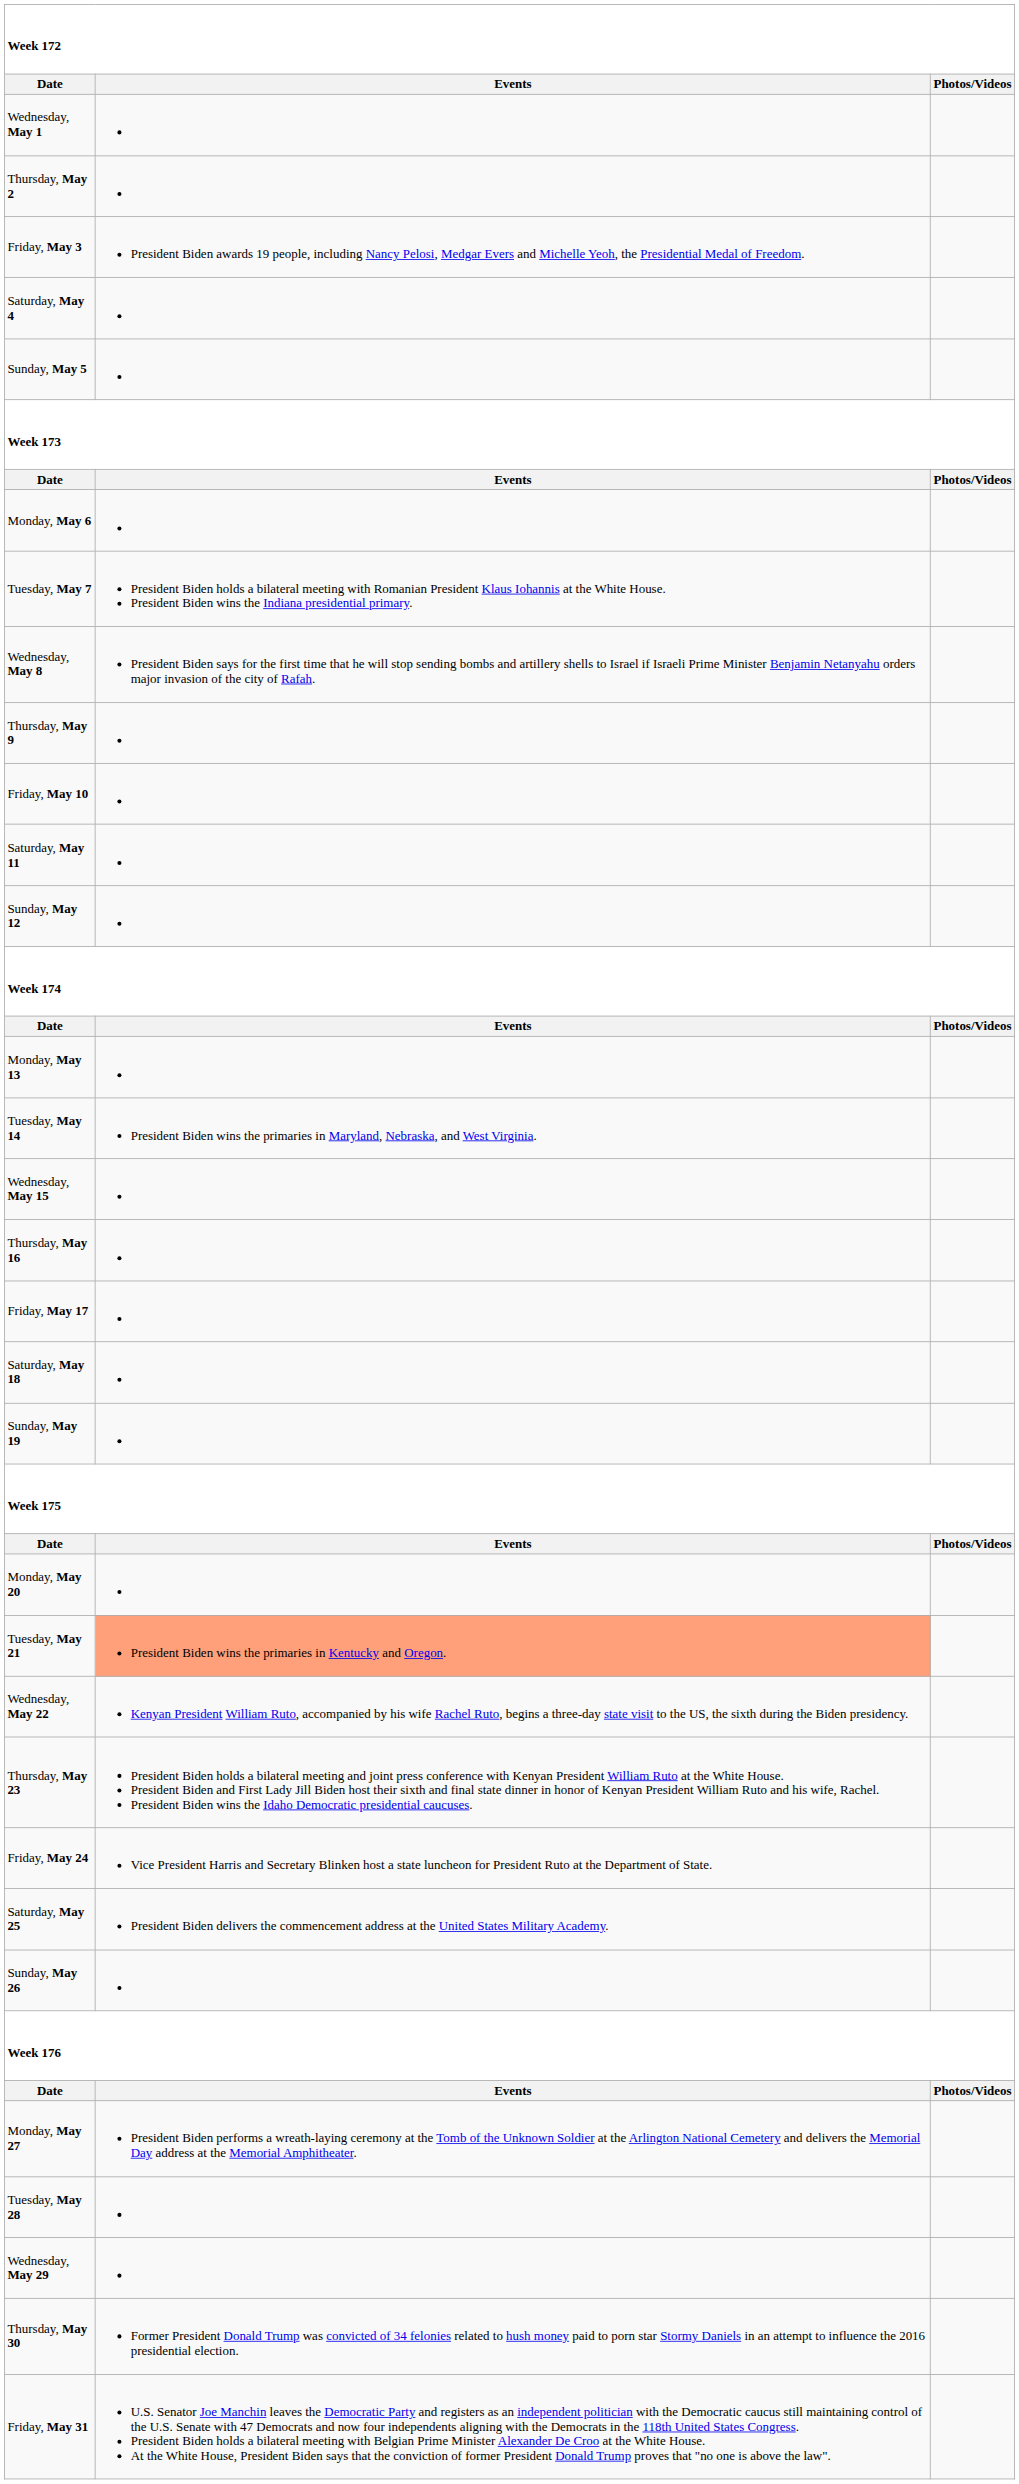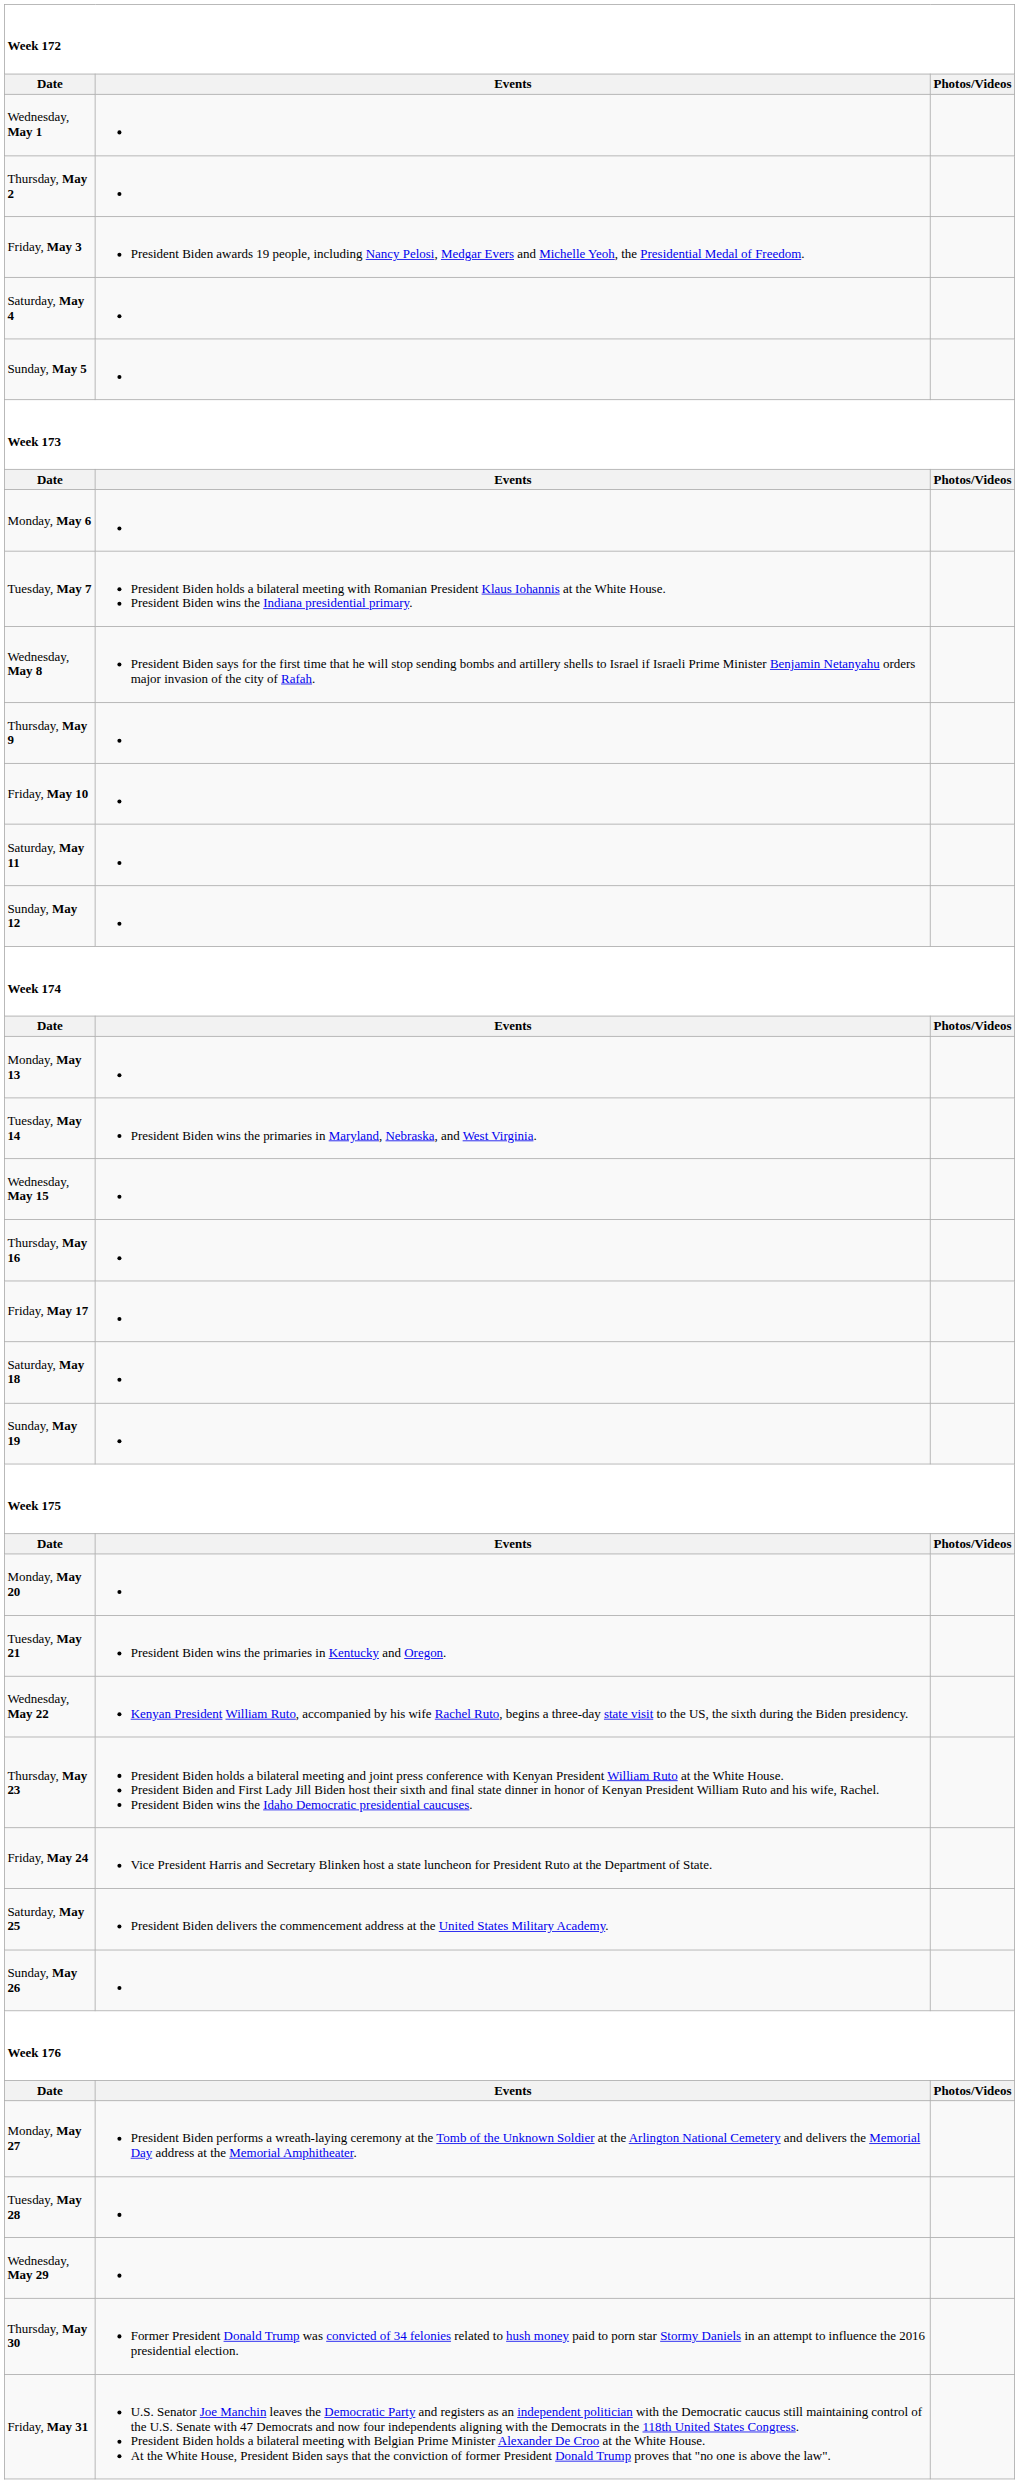Tuesday, May 21 | column 2: lightsalmon background -> no background
